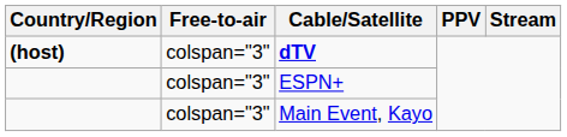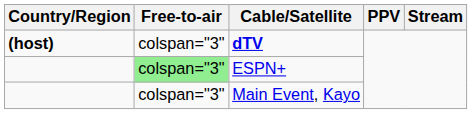ESPN+ | Free-to-air: no background -> lightgreen background
